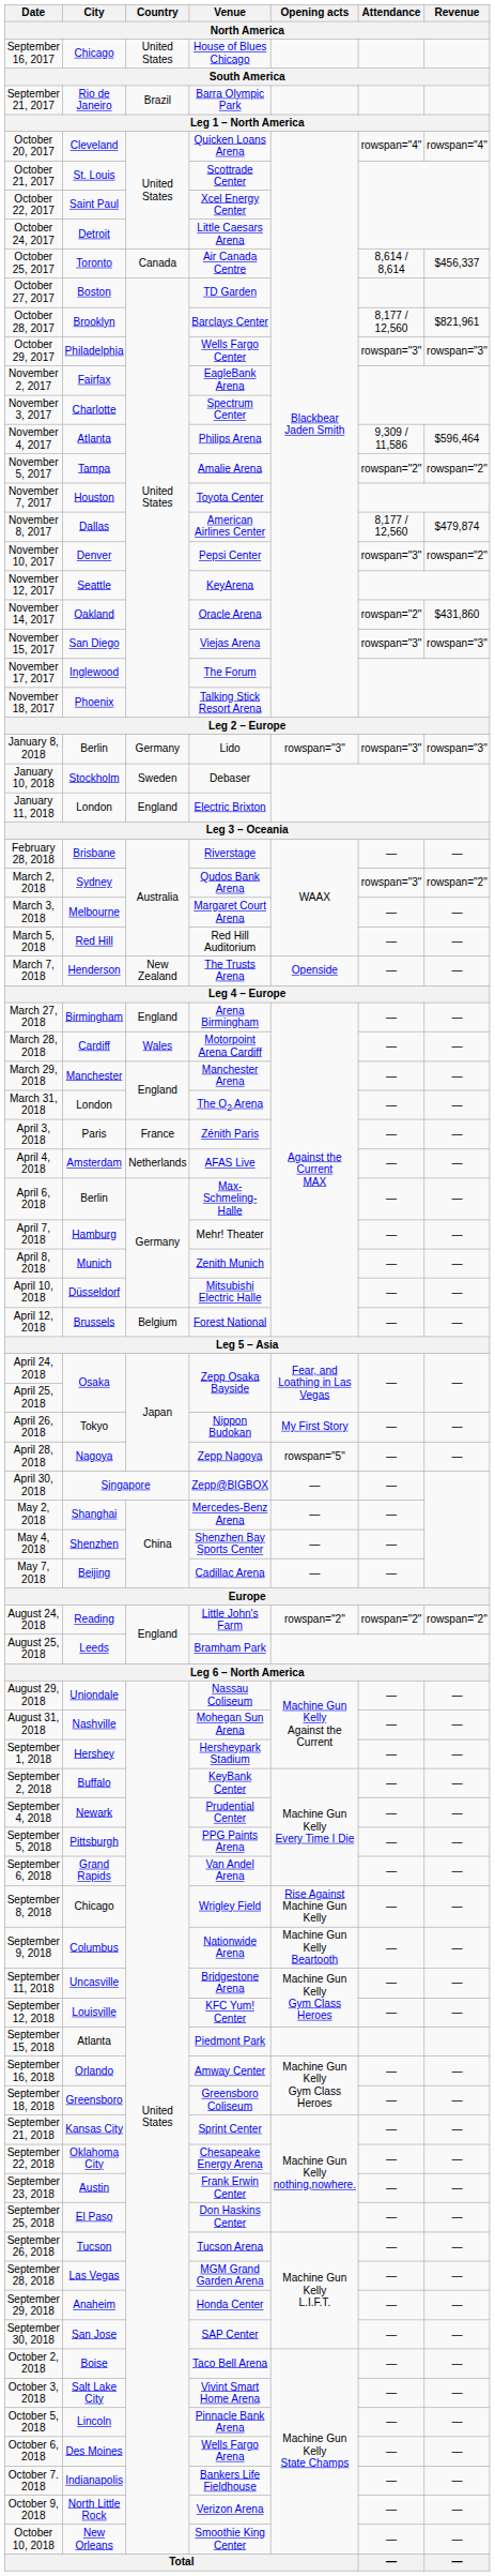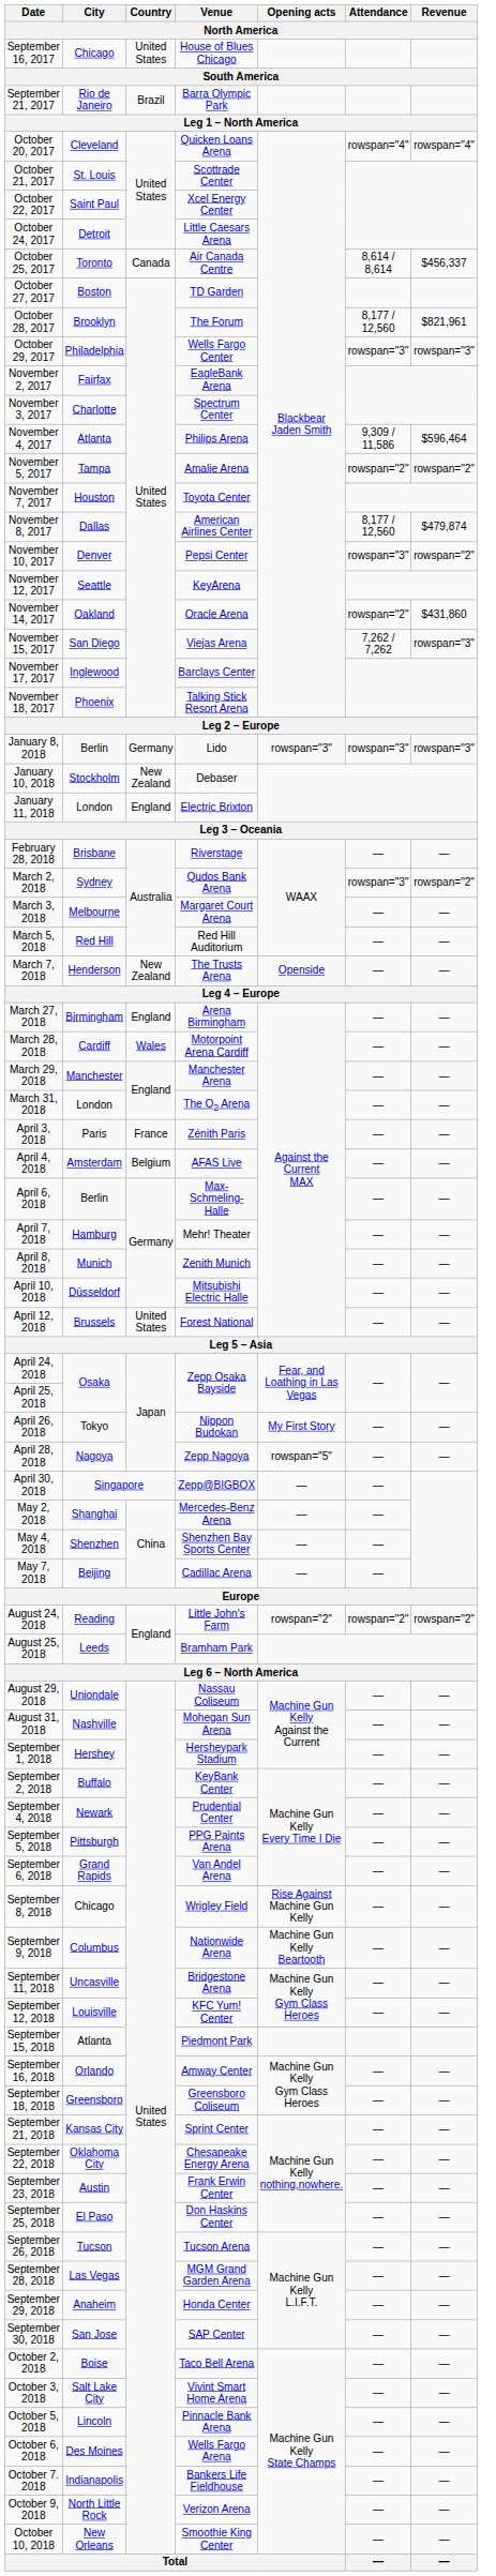October 28, 2017 | Venue: Barclays Center -> The Forum
November 15, 2017 | Attendance: rowspan="3" -> 7,262 / 7,262
November 17, 2017 | Venue: The Forum -> Barclays Center
January 10, 2018 | Country: Sweden -> New Zealand
April 4, 2018 | Country: Netherlands -> Belgium
April 12, 2018 | Country: Belgium -> United States
